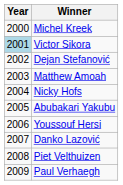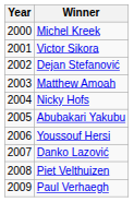Victor Sikora | Year: lightblue background -> no background
